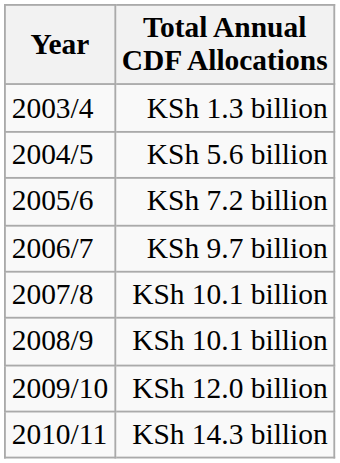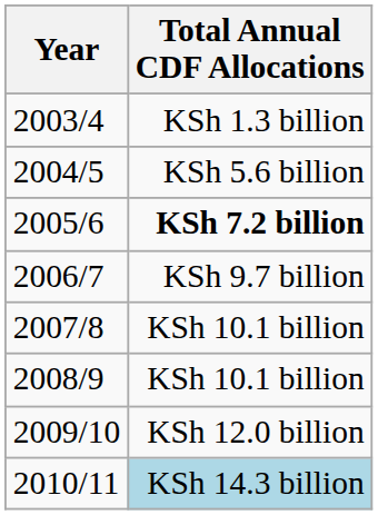2005/6 | Total Annual CDF Allocations: normal -> bold
2010/11 | Total Annual CDF Allocations: no background -> lightblue background
